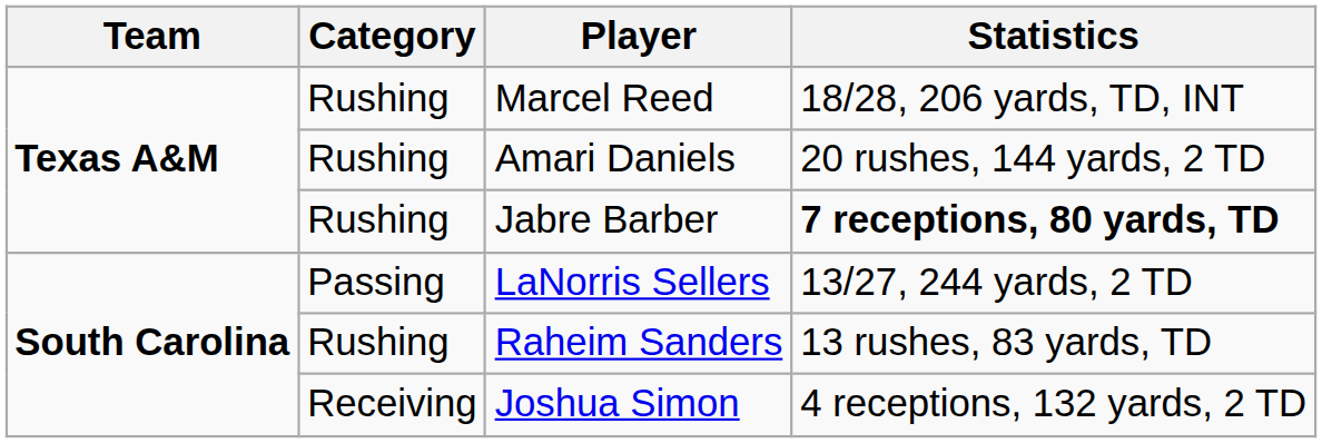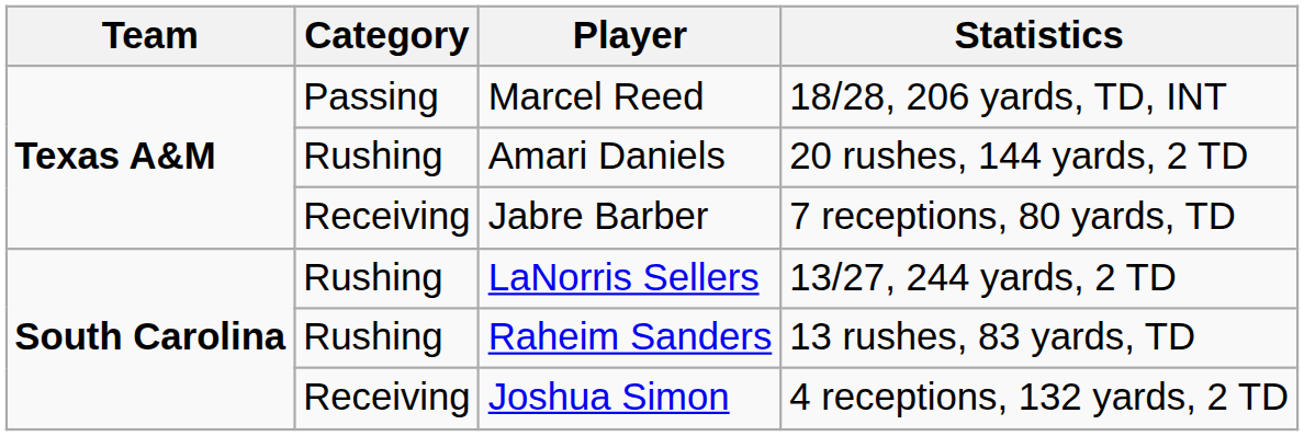Marcel Reed | Category: Rushing -> Passing
Jabre Barber | Category: Rushing -> Receiving
Jabre Barber | Statistics: bold -> normal
LaNorris Sellers | Category: Passing -> Rushing
